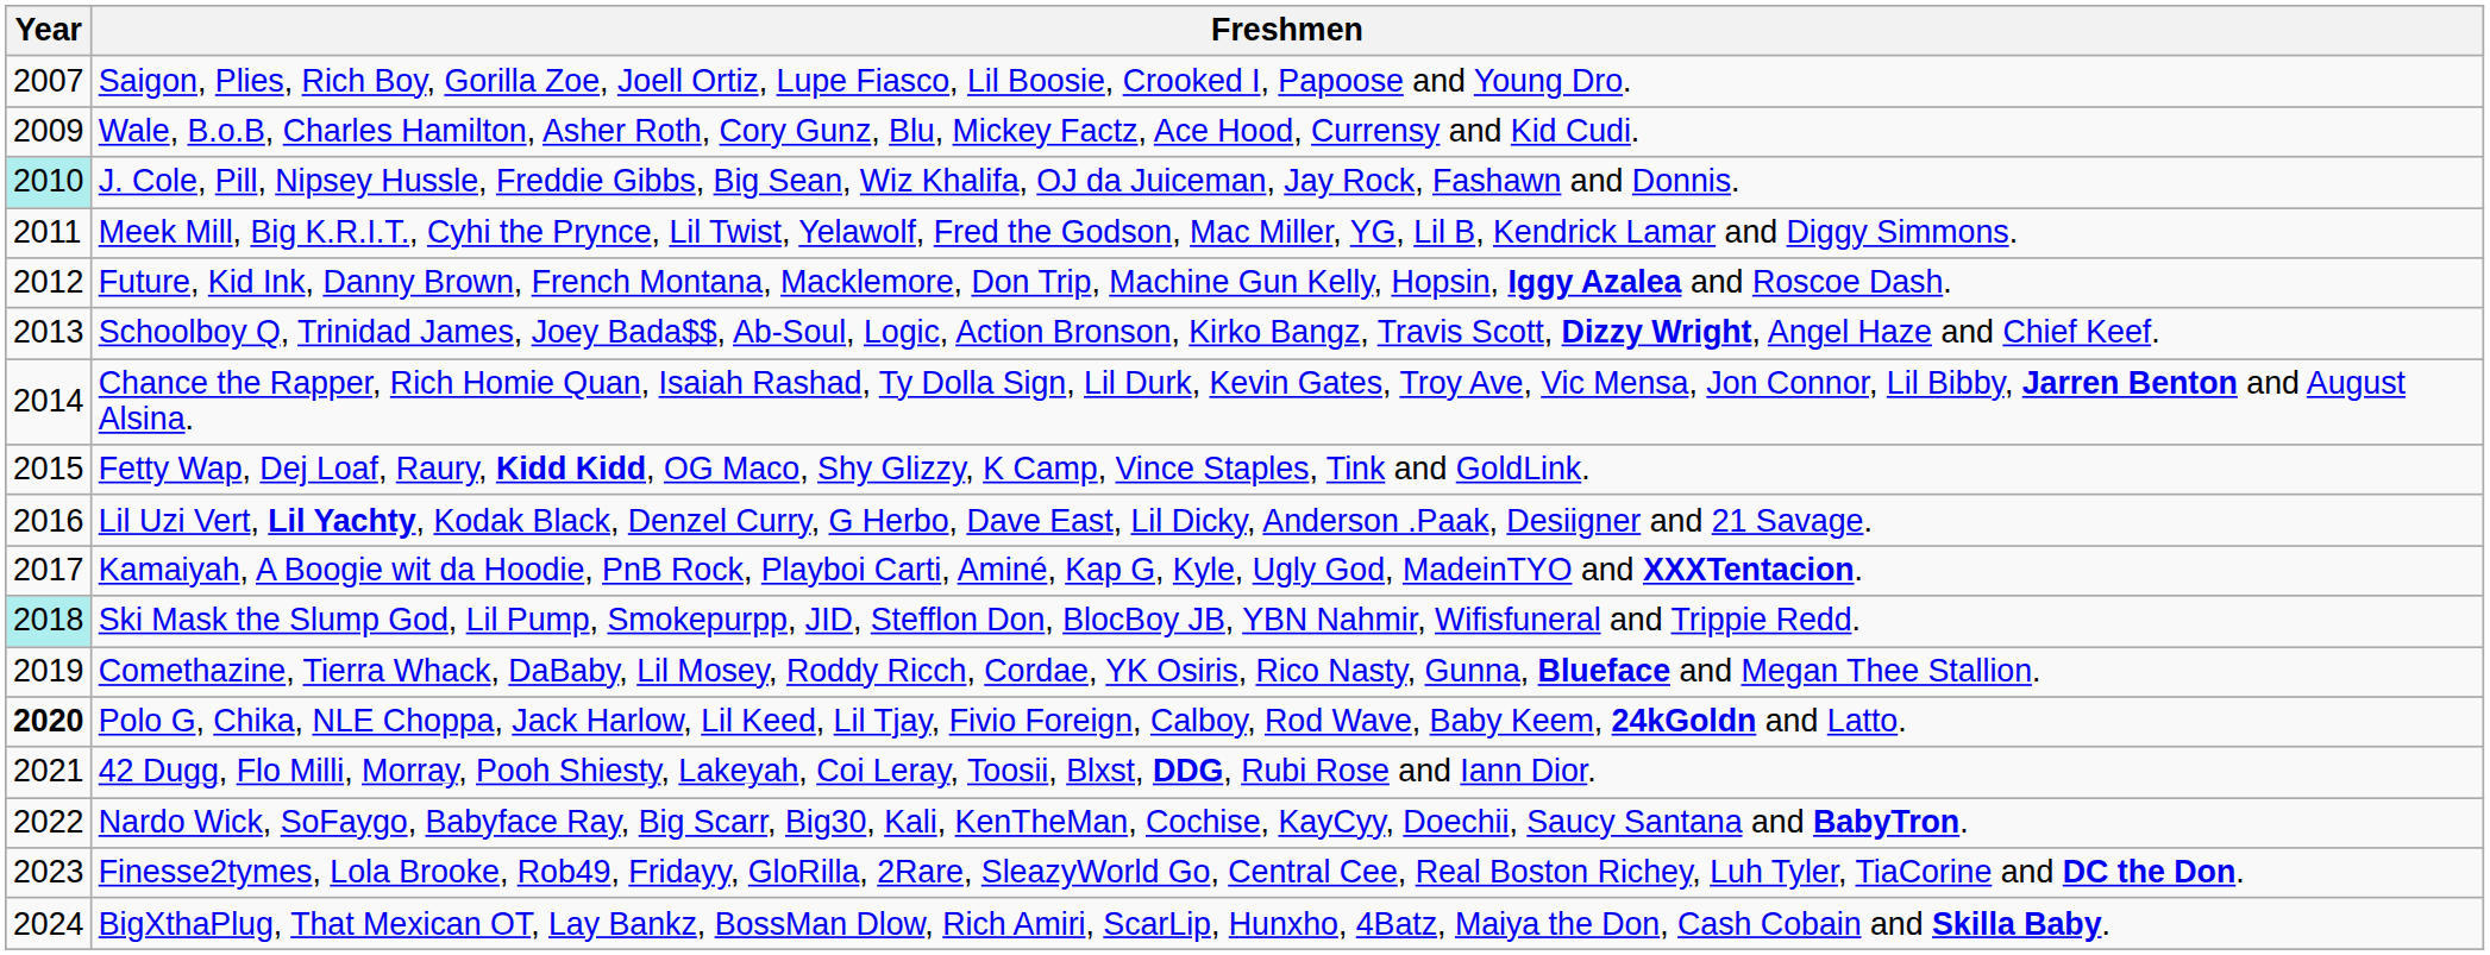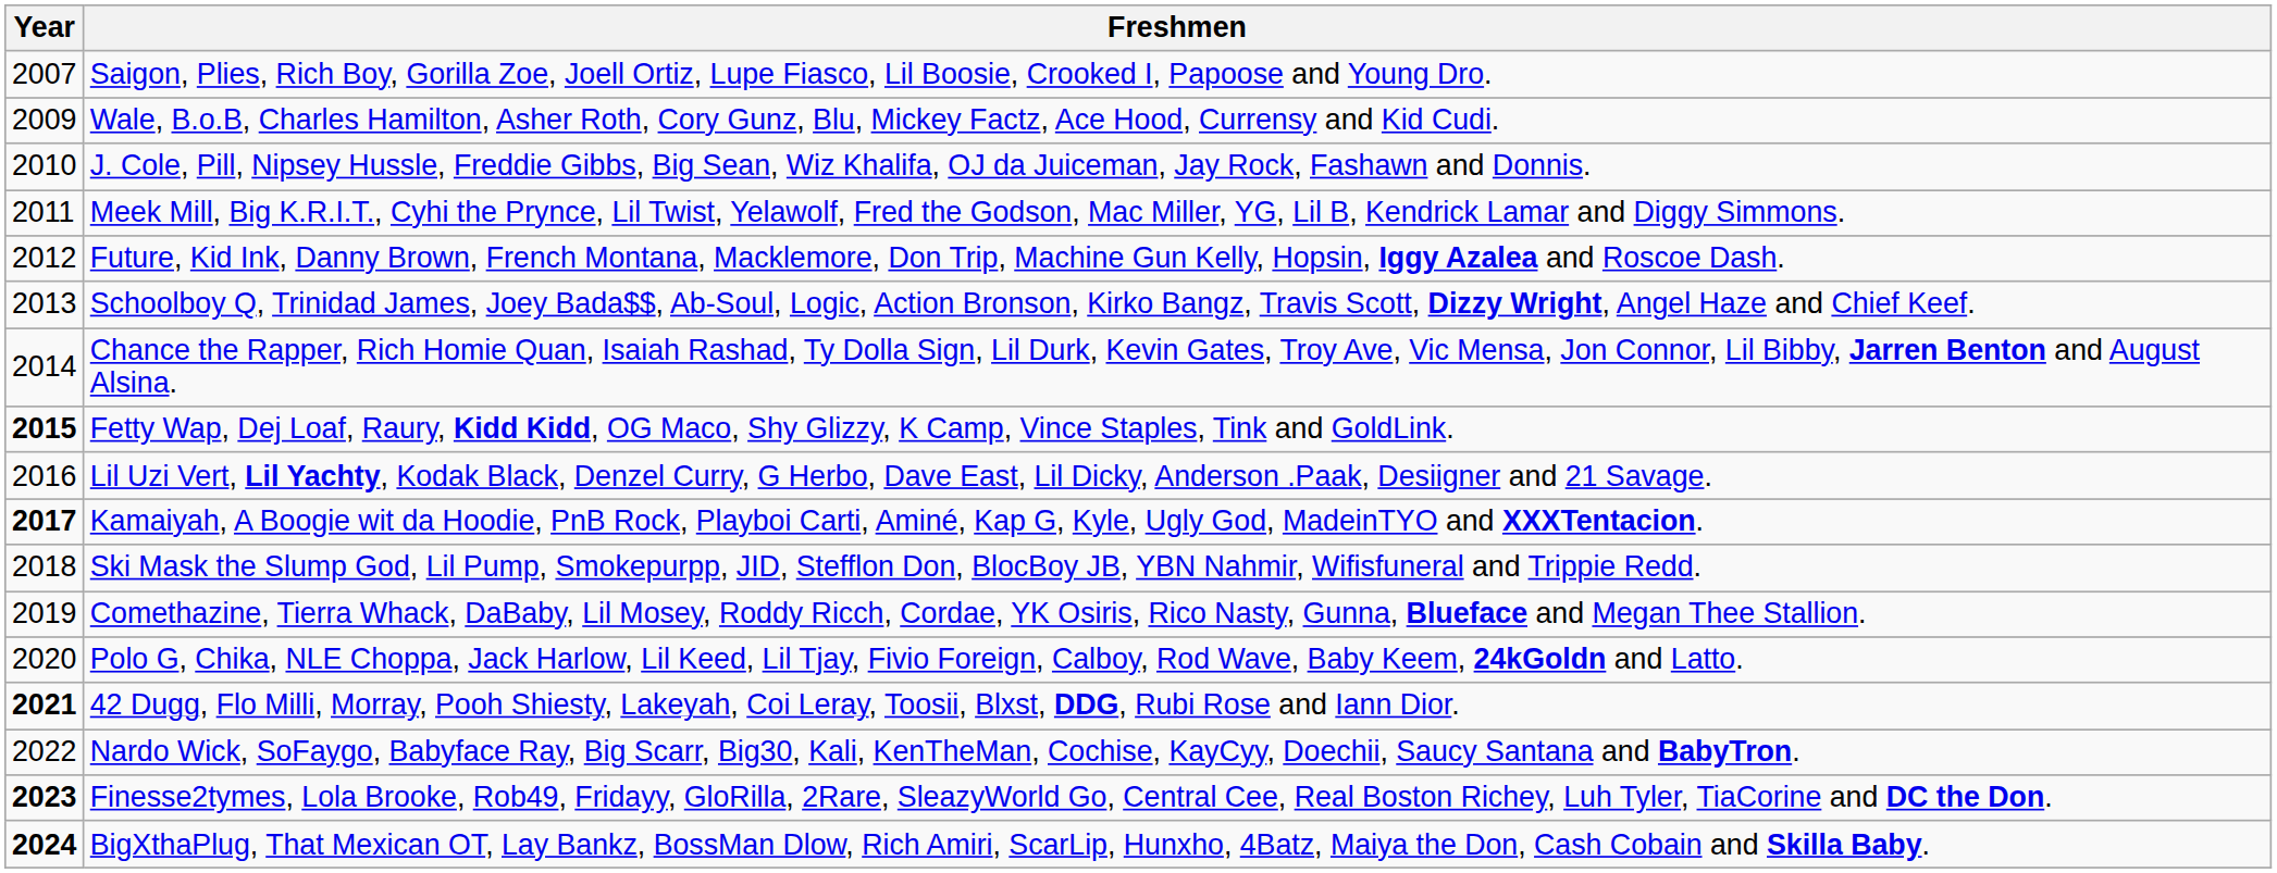row 4 | Year: paleturquoise background -> no background
row 9 | Year: normal -> bold
row 11 | Year: normal -> bold
row 12 | Year: paleturquoise background -> no background
row 14 | Year: bold -> normal
row 15 | Year: normal -> bold
row 17 | Year: normal -> bold
row 18 | Year: normal -> bold
